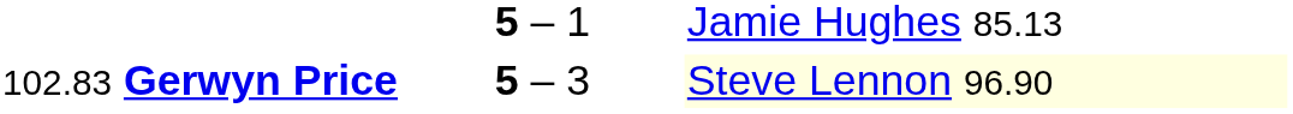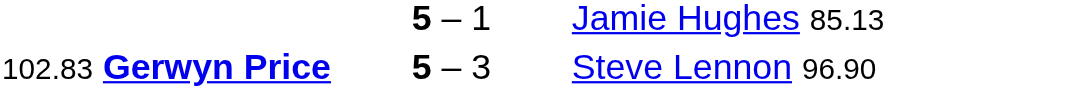102.83 Gerwyn Price | column 3: lightyellow background -> no background
